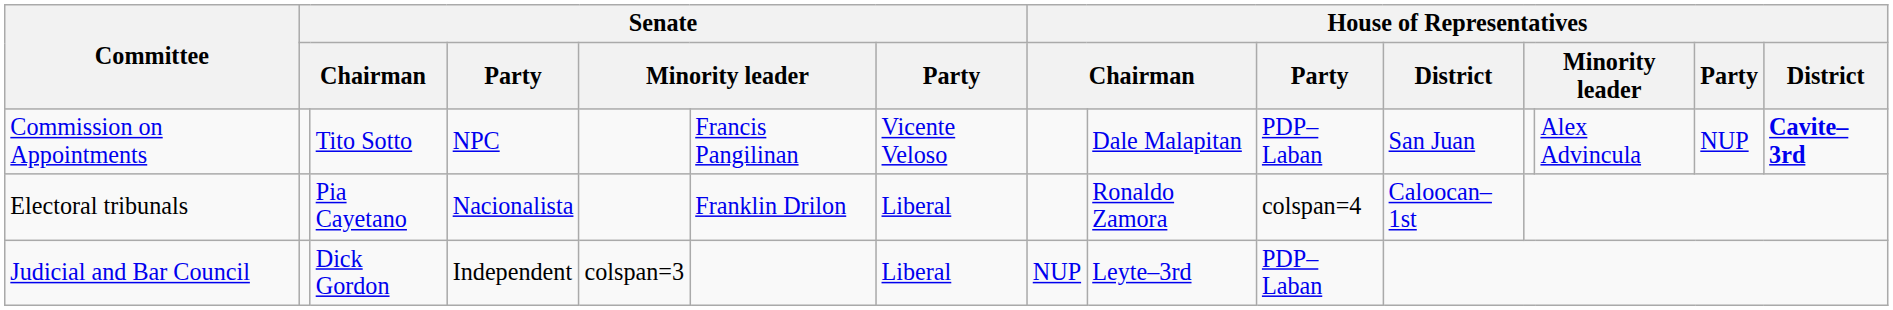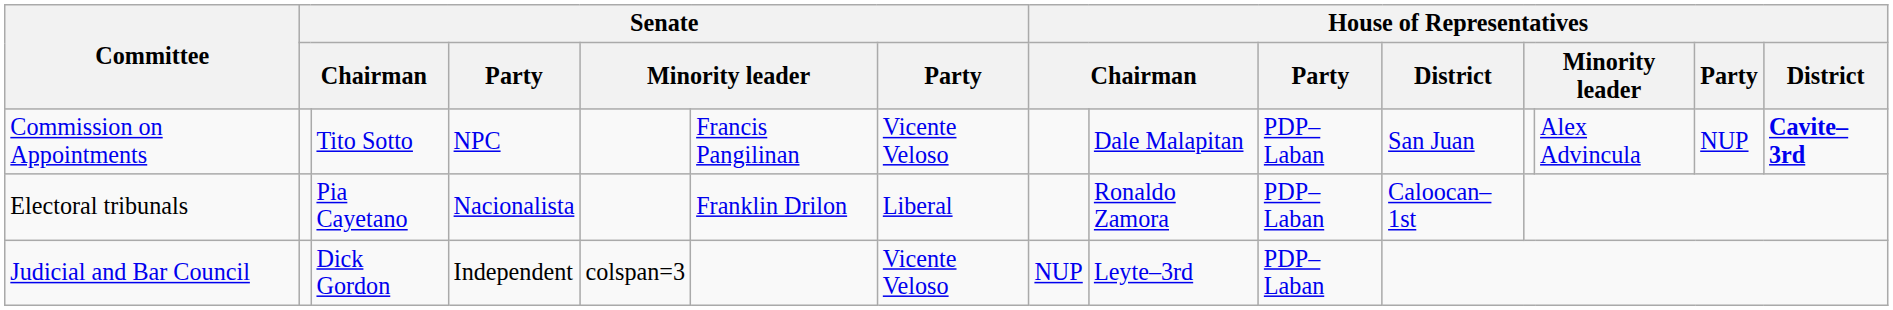Electoral tribunals | column 10: colspan=4 -> PDP–Laban
Judicial and Bar Council | column 7: Liberal -> Vicente Veloso
